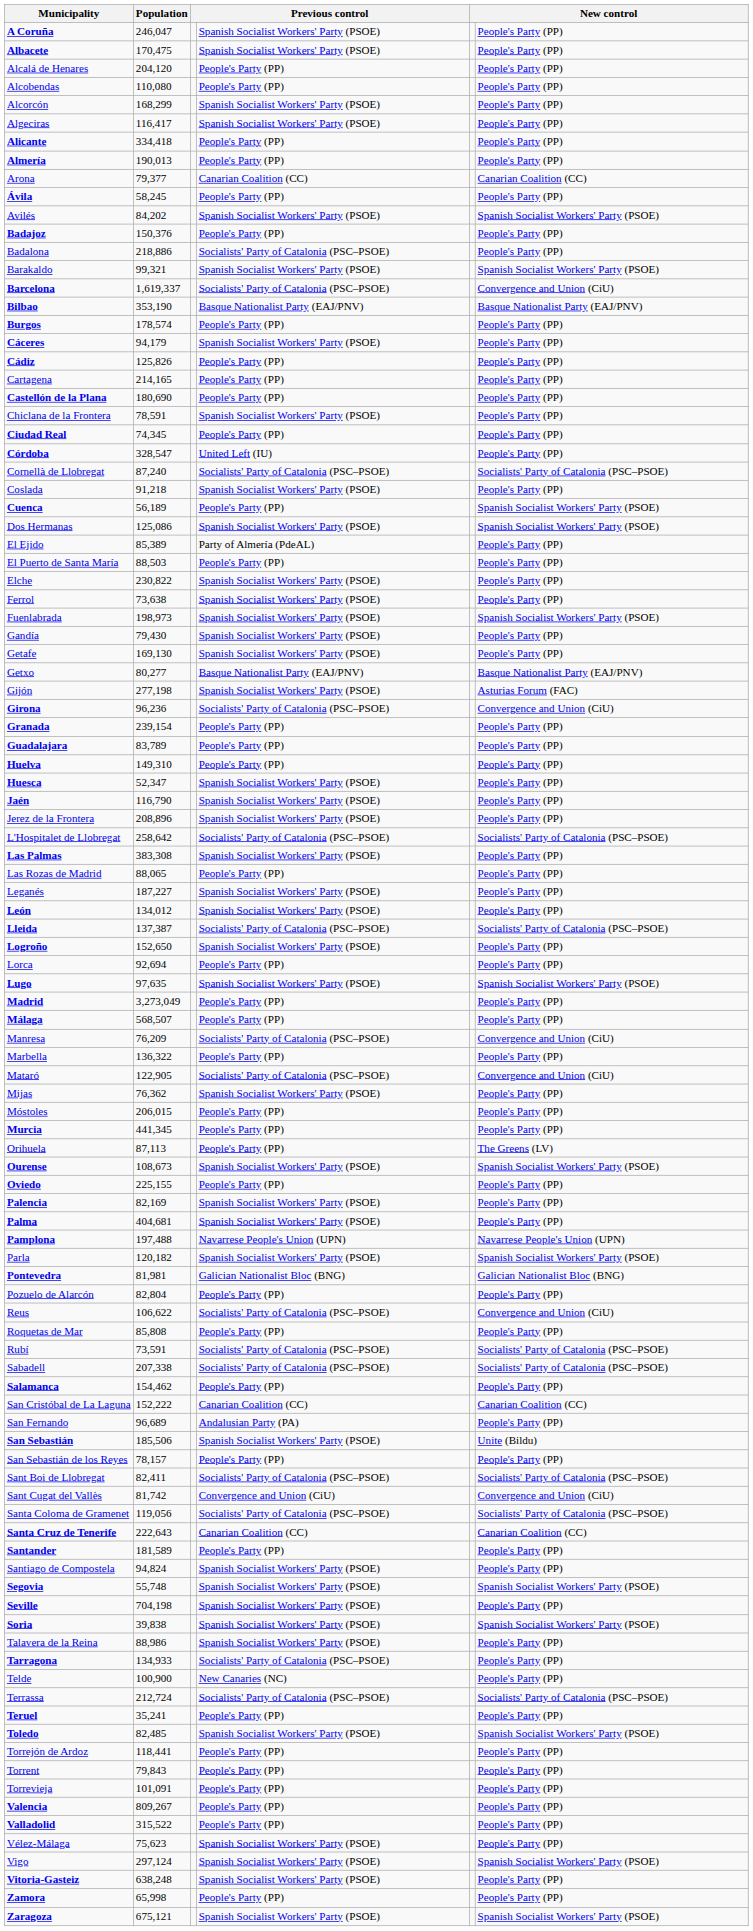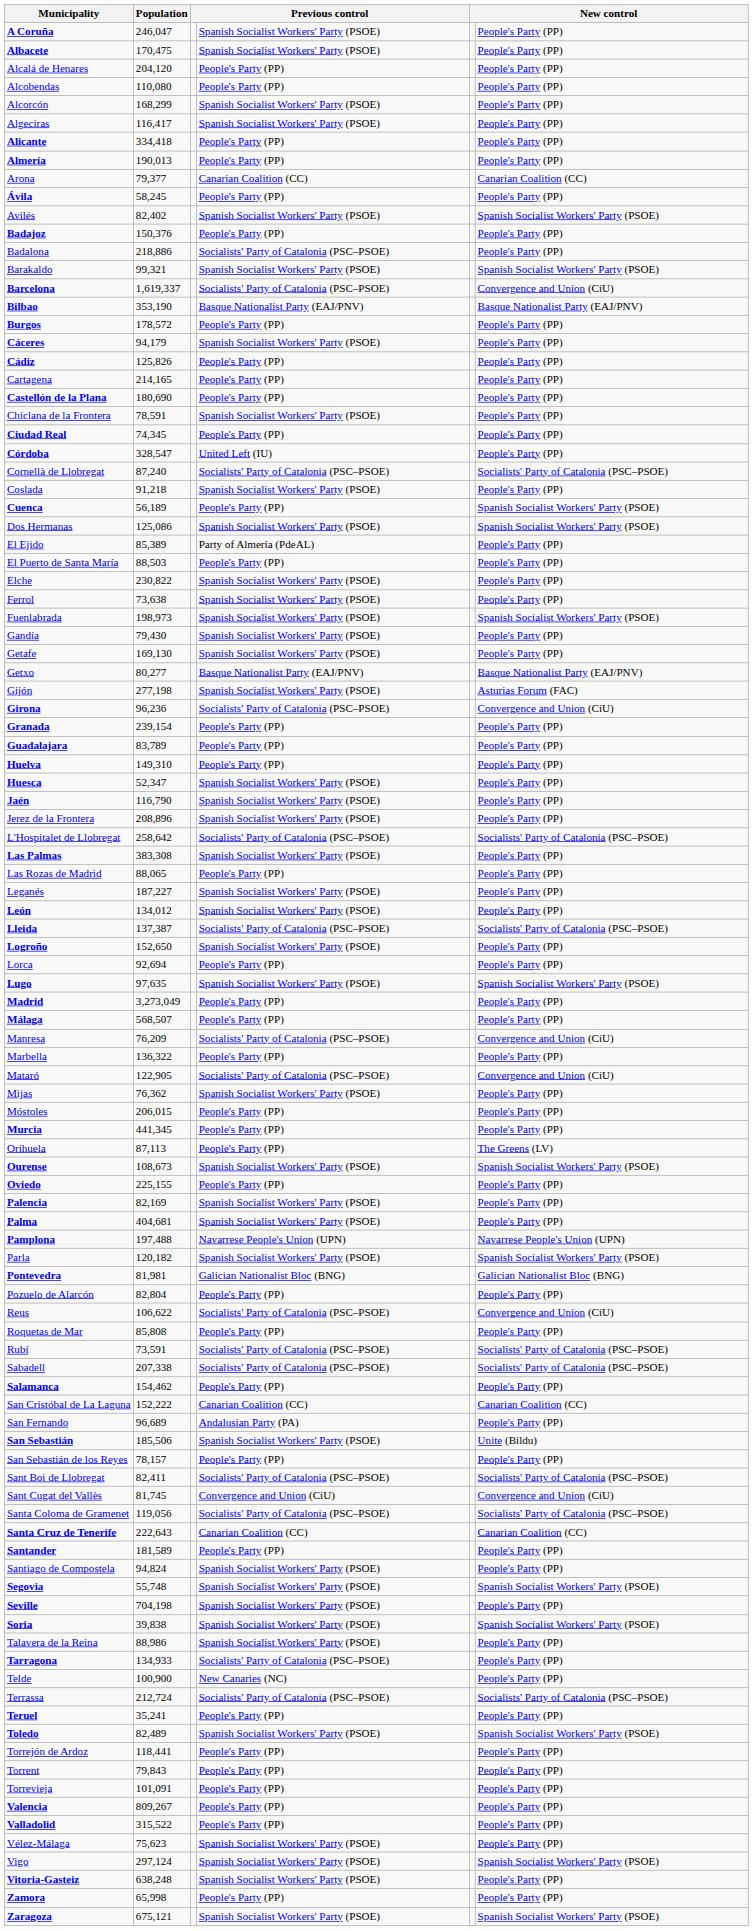Avilés | Population: 84,202 -> 82,402
Burgos | Population: 178,574 -> 178,572
Sant Cugat del Vallès | Population: 81,742 -> 81,745
Toledo | Population: 82,485 -> 82,489
